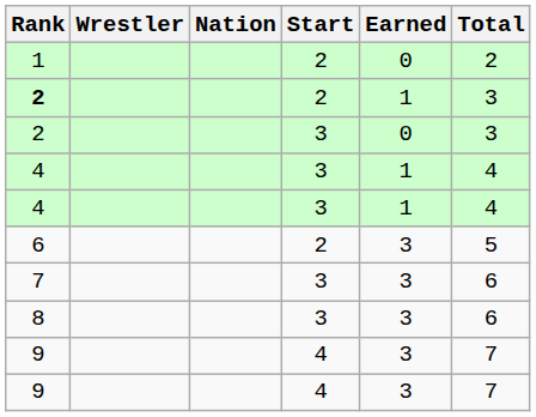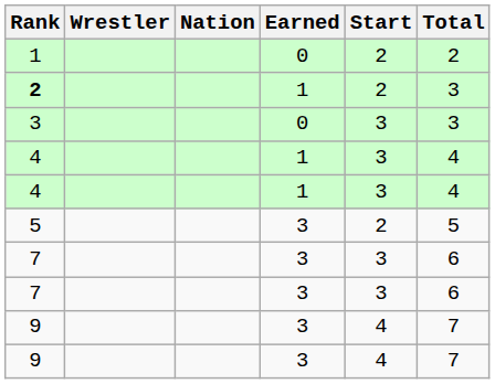columns swapped: Start <-> Earned
row 4 | Rank: 2 -> 3
row 7 | Rank: 6 -> 5
row 9 | Rank: 8 -> 7
